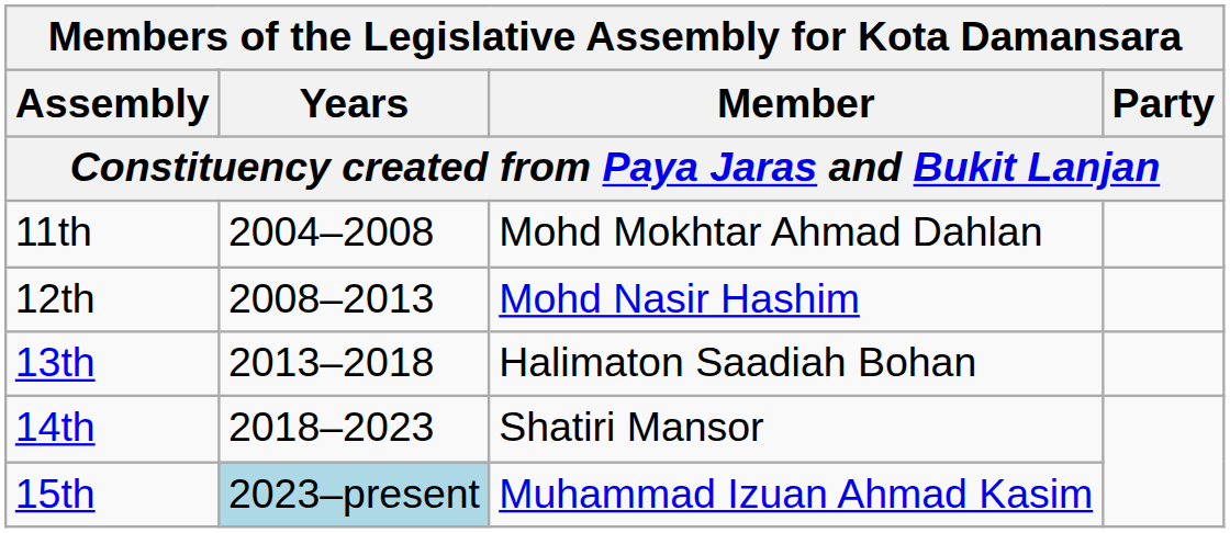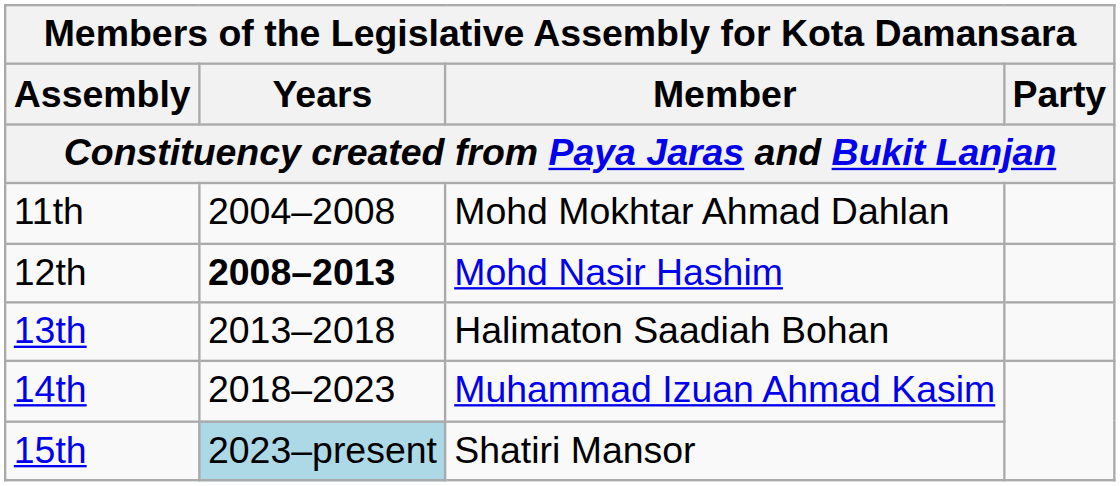12th | Years: normal -> bold
14th | Member: Shatiri Mansor -> Muhammad Izuan Ahmad Kasim
15th | Member: Muhammad Izuan Ahmad Kasim -> Shatiri Mansor
